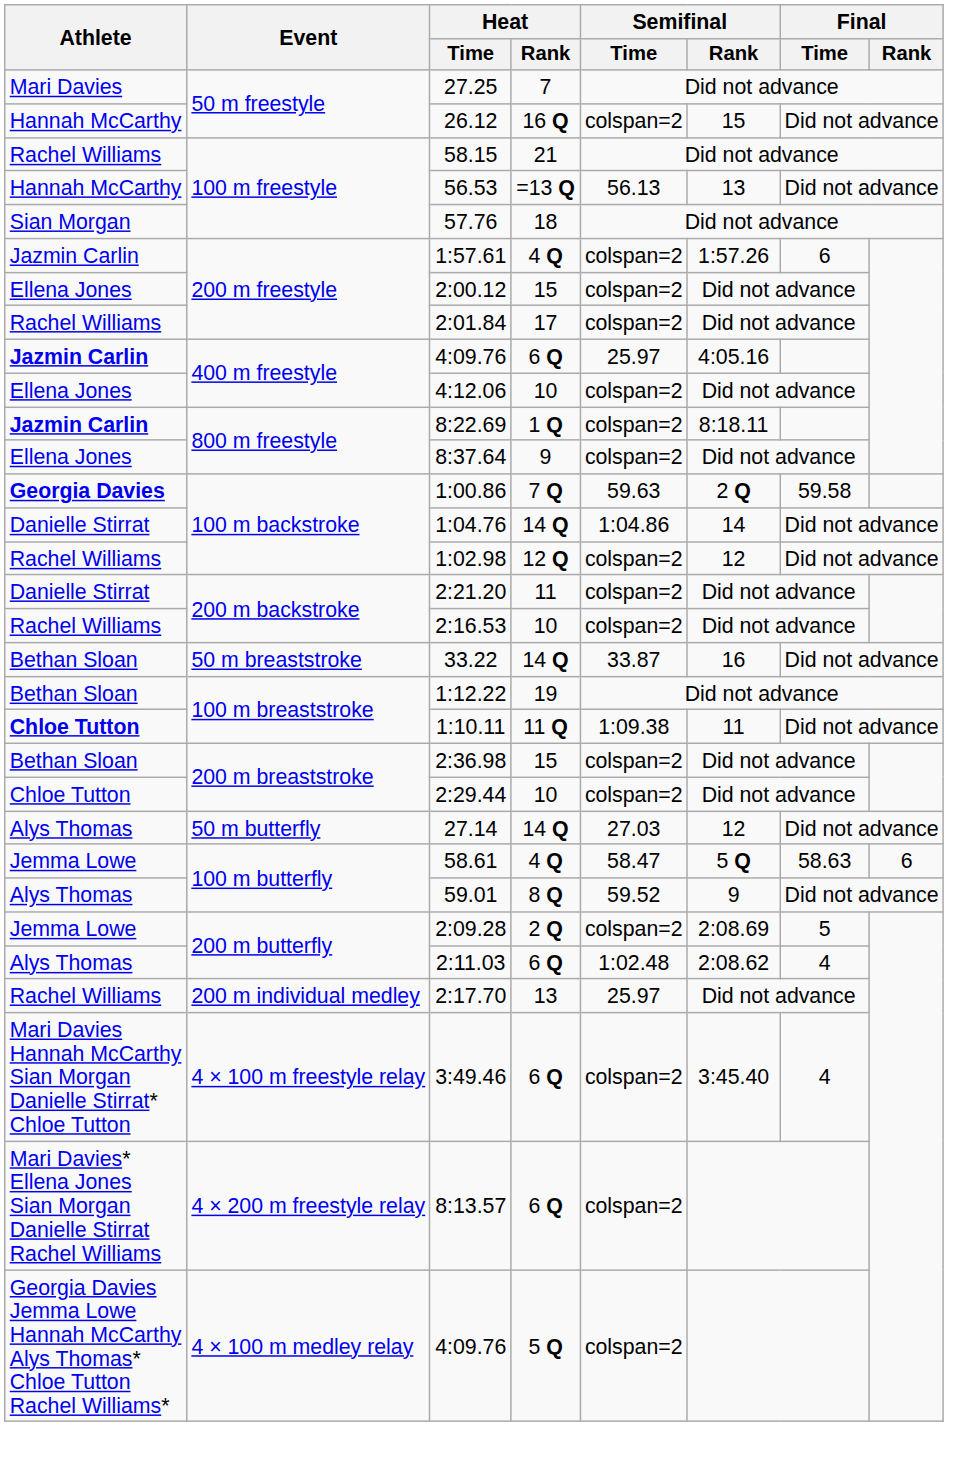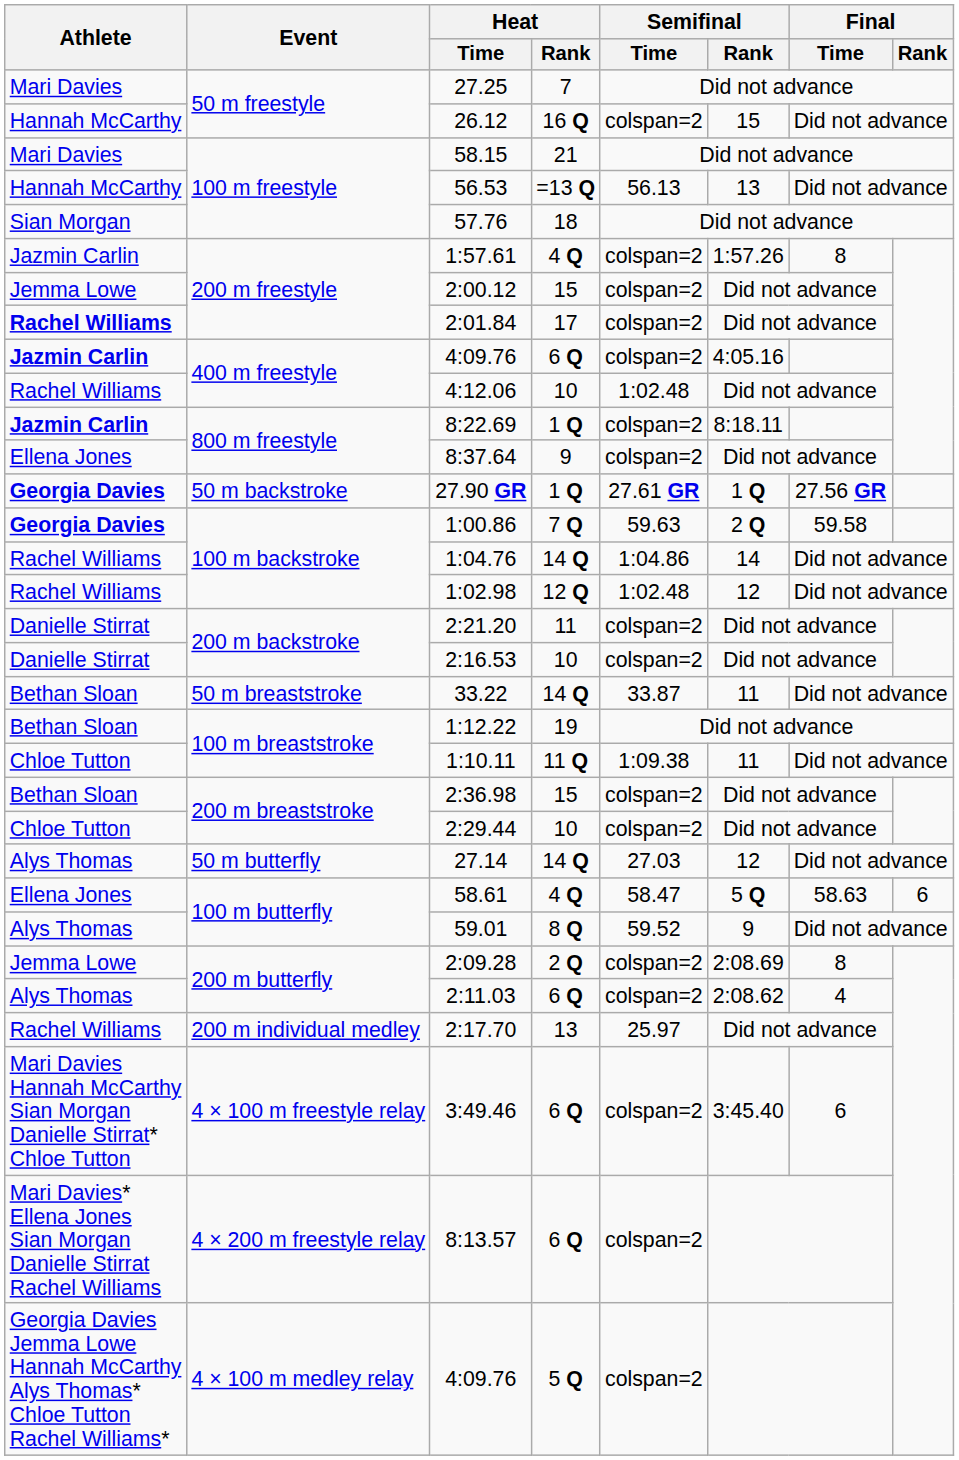58.15 | Athlete: Rachel Williams -> Mari Davies
1:57.61 | Final / Time: 6 -> 8
2:00.12 | Athlete: Ellena Jones -> Jemma Lowe
2:01.84 | Athlete: normal -> bold
4:09.76 / 6 Q | Semifinal / Time: 25.97 -> colspan=2
4:12.06 | Athlete: Ellena Jones -> Rachel Williams
4:12.06 | Semifinal / Time: colspan=2 -> 1:02.48
+ row: Georgia Davies | 50 m backstroke | 27.90 GR | 1 Q | 27.61 GR | 1 Q | 27.56 GR
1:04.76 | Athlete: Danielle Stirrat -> Rachel Williams
1:02.98 | Semifinal / Time: colspan=2 -> 1:02.48
2:16.53 | Athlete: Rachel Williams -> Danielle Stirrat
33.22 | Semifinal / Rank: 16 -> 11
1:10.11 | Athlete: bold -> normal
58.61 | Athlete: Jemma Lowe -> Ellena Jones
2:09.28 | Final / Time: 5 -> 8
2:11.03 | Semifinal / Time: 1:02.48 -> colspan=2
3:49.46 | Final / Time: 4 -> 6
